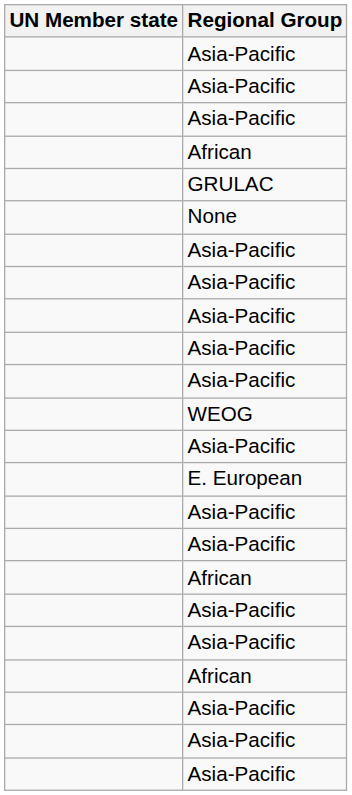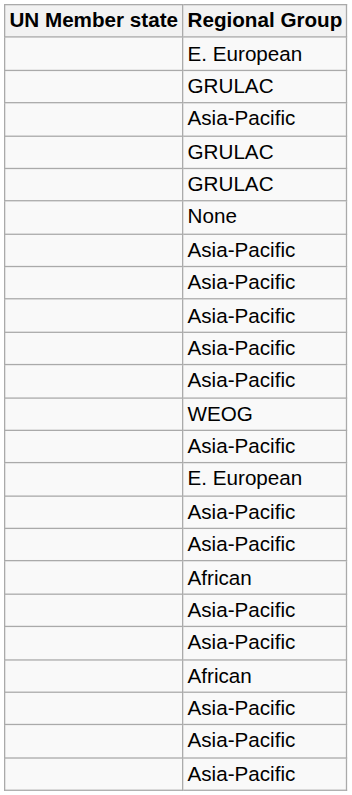row 2 | Regional Group: Asia-Pacific -> E. European
row 3 | Regional Group: Asia-Pacific -> GRULAC
row 5 | Regional Group: African -> GRULAC
